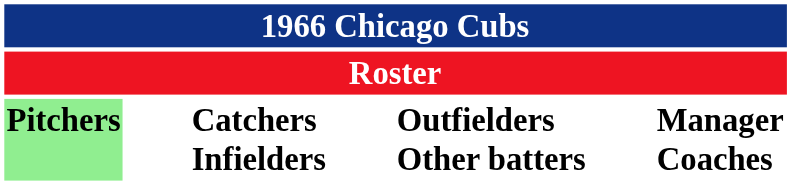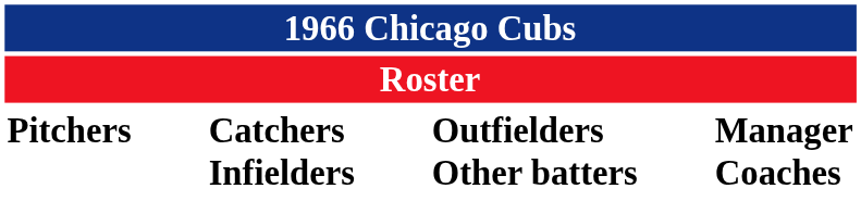Pitchers | column 1: lightgreen background -> no background
